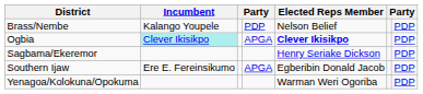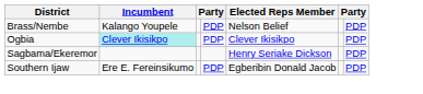Ogbia | column 4: APGA -> PDP
Ogbia | Elected Reps Member: bold -> normal
Southern Ijaw | column 4: APGA -> PDP
- row: Yenagoa/Kolokuna/Opokuma | Warman Weri Ogoriba | PDP
